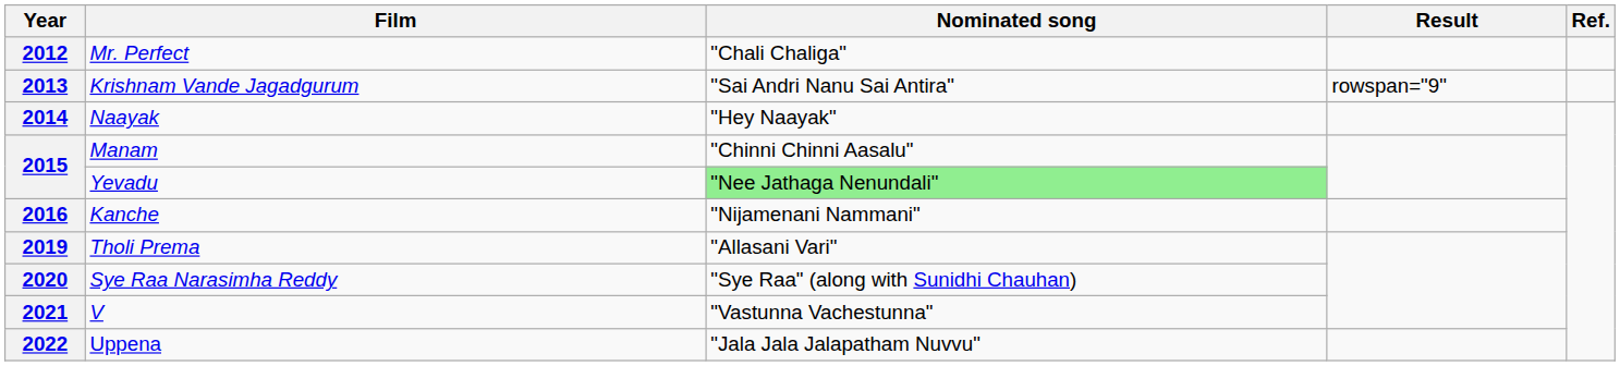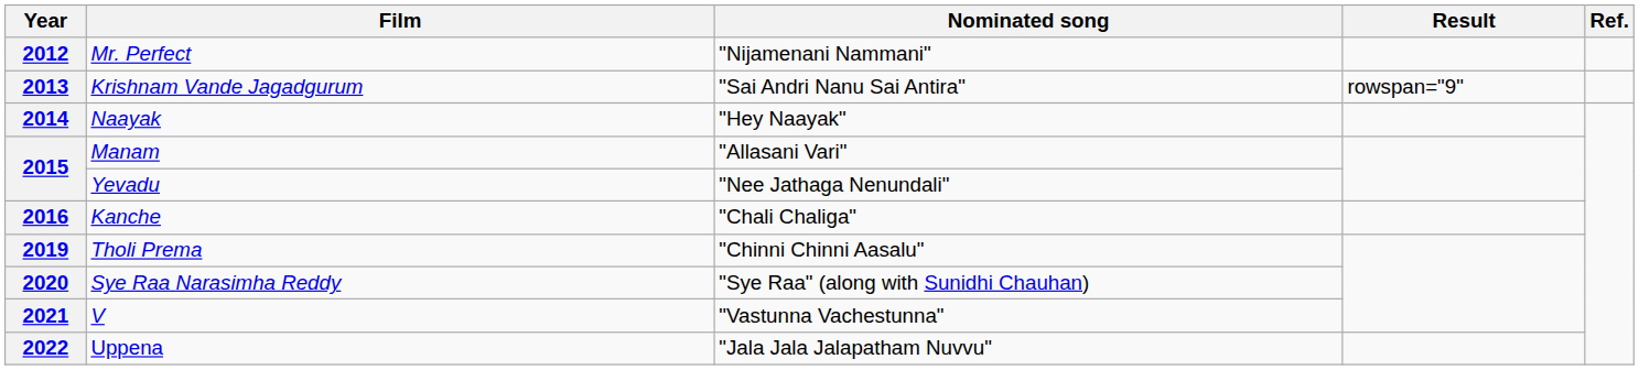2012 | Nominated song: "Chali Chaliga" -> "Nijamenani Nammani"
2015 / Manam | Nominated song: "Chinni Chinni Aasalu" -> "Allasani Vari"
2015 / Yevadu | Nominated song: lightgreen background -> no background
2016 | Nominated song: "Nijamenani Nammani" -> "Chali Chaliga"
2019 | Nominated song: "Allasani Vari" -> "Chinni Chinni Aasalu"
